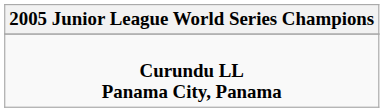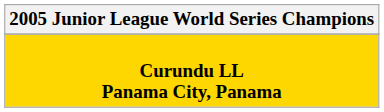row 2 | column 1: no background -> gold background
